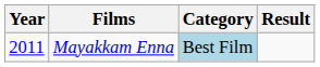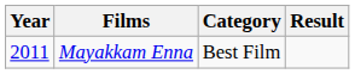Mayakkam Enna | Category: lightblue background -> no background
